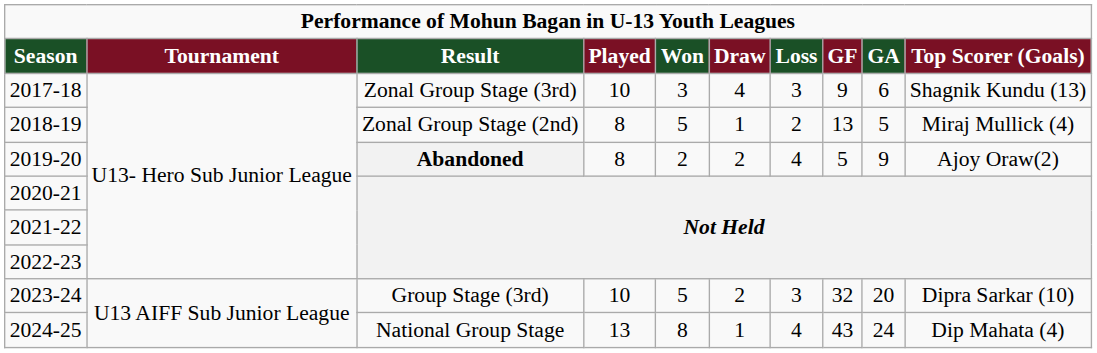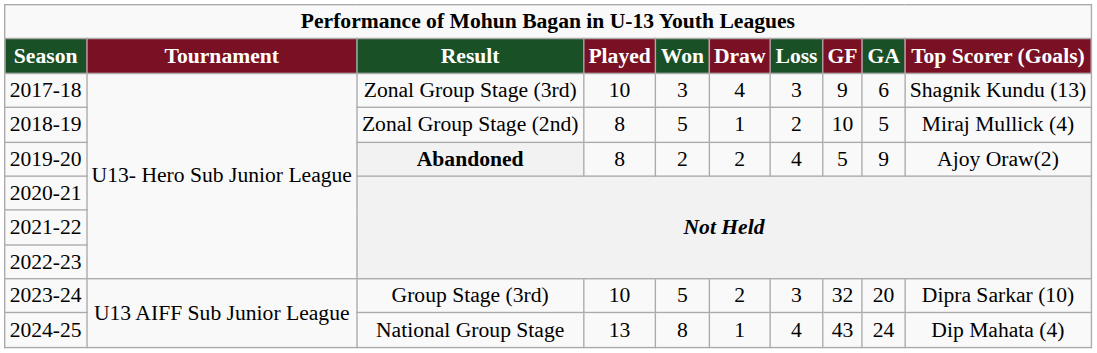2018-19 | GF: 13 -> 10
